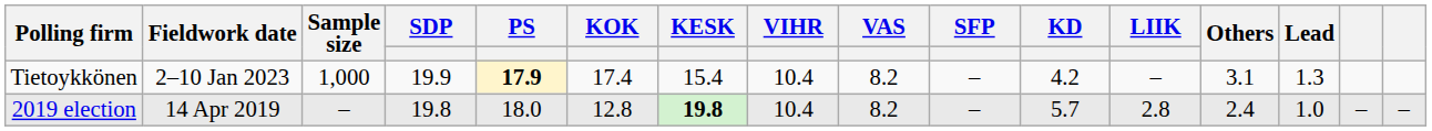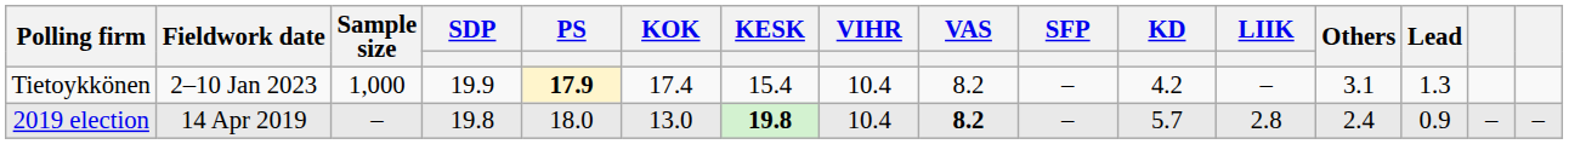2019 election | KOK: 12.8 -> 13.0
2019 election | VAS: normal -> bold
2019 election | Lead: 1.0 -> 0.9
